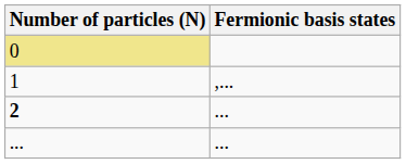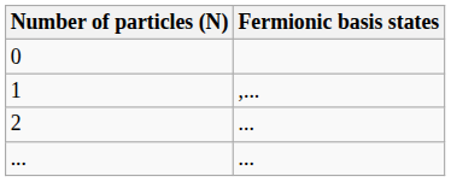0 | Number of particles (N): khaki background -> no background
2 | Number of particles (N): bold -> normal
